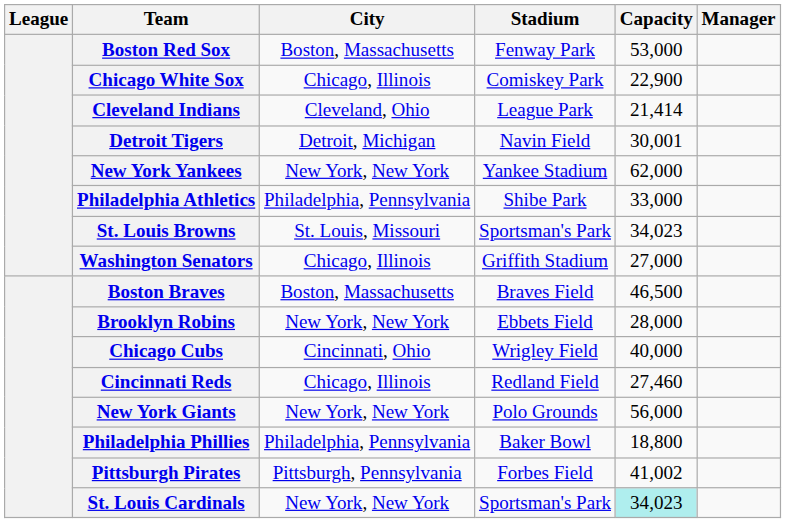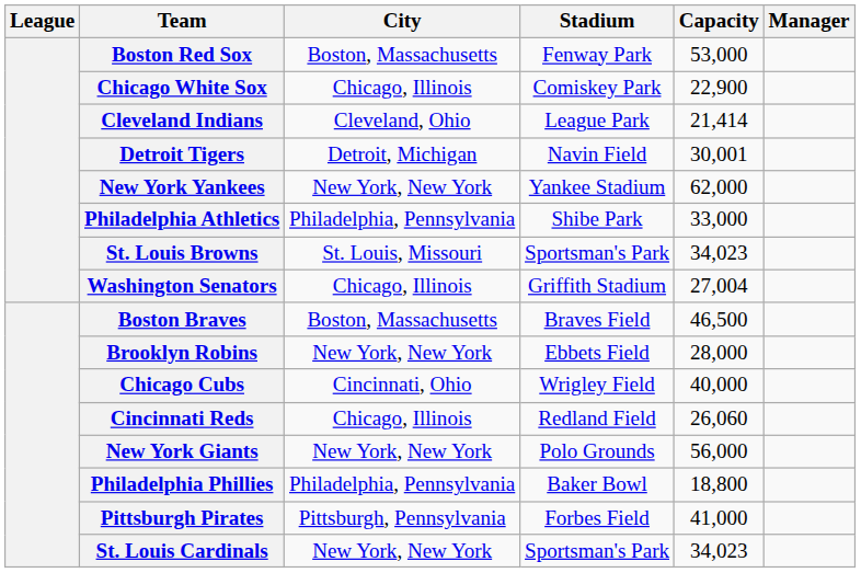Washington Senators | Capacity: 27,000 -> 27,004
Cincinnati Reds | Capacity: 27,460 -> 26,060
Pittsburgh Pirates | Capacity: 41,002 -> 41,000
St. Louis Cardinals | Capacity: paleturquoise background -> no background
